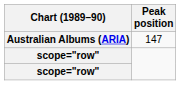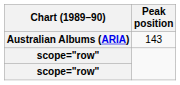Australian Albums (ARIA) | Peak position: 147 -> 143
